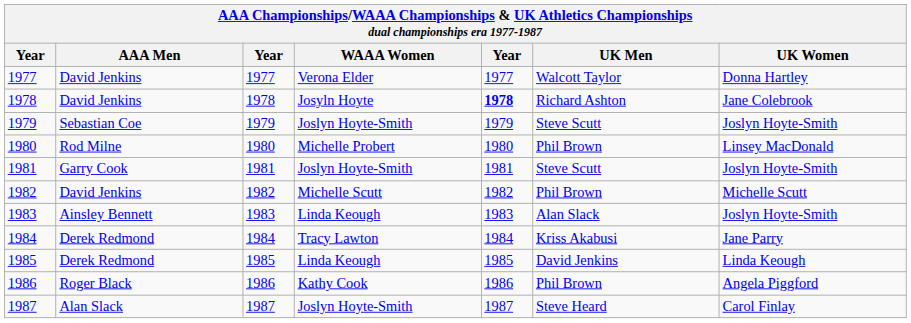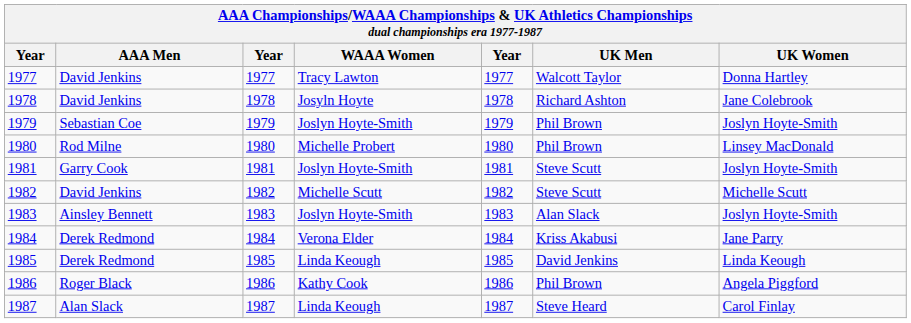row 3 | WAAA Women: Verona Elder -> Tracy Lawton
row 4 | column 5: bold -> normal
row 5 | UK Men: Steve Scutt -> Phil Brown
row 8 | UK Men: Phil Brown -> Steve Scutt
row 9 | WAAA Women: Linda Keough -> Joslyn Hoyte-Smith
row 10 | WAAA Women: Tracy Lawton -> Verona Elder
row 13 | WAAA Women: Joslyn Hoyte-Smith -> Linda Keough
